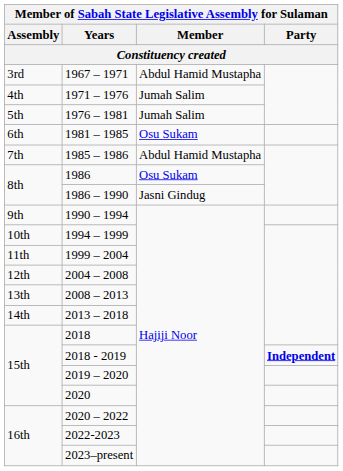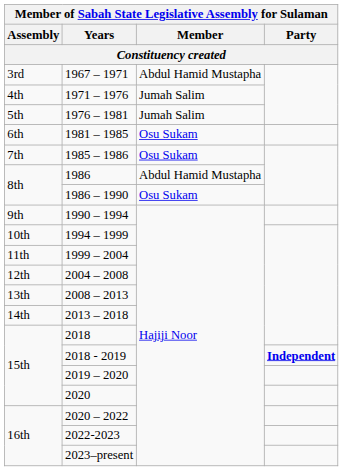1985 – 1986 | Member: Abdul Hamid Mustapha -> Osu Sukam
1986 | Member: Osu Sukam -> Abdul Hamid Mustapha
1986 – 1990 | Member: Jasni Gindug -> Osu Sukam
